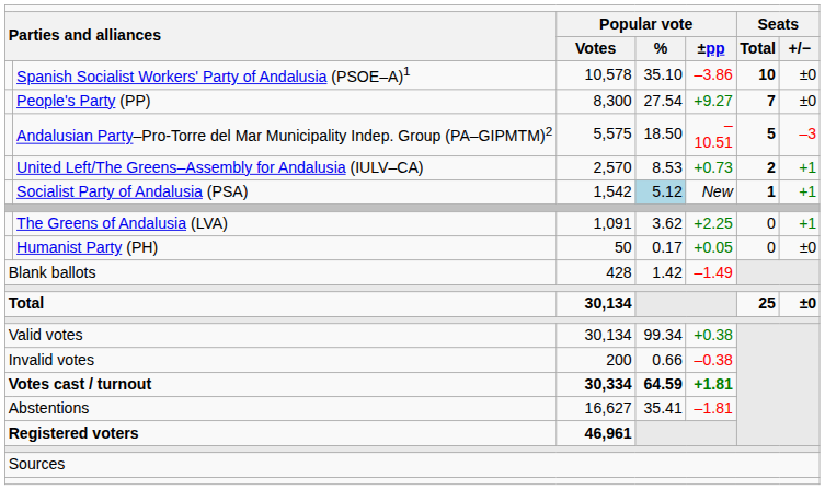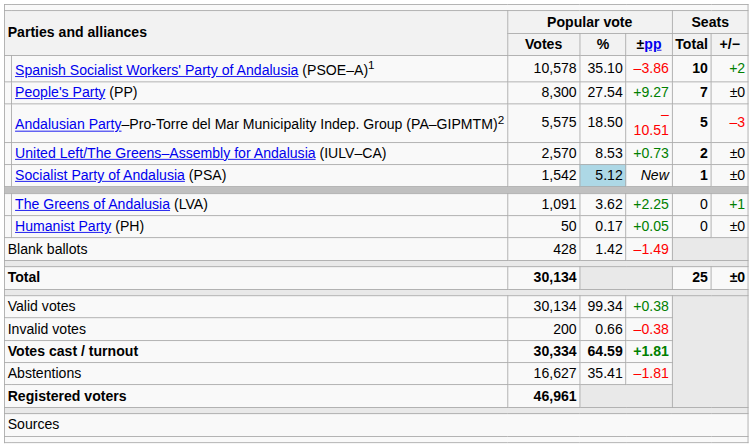Spanish Socialist Workers' Party of Andalusia (PSOE–A)1 | column 7: ±0 -> +2
United Left/The Greens–Assembly for Andalusia (IULV–CA) | column 7: +1 -> ±0
Socialist Party of Andalusia (PSA) | column 7: +1 -> ±0
